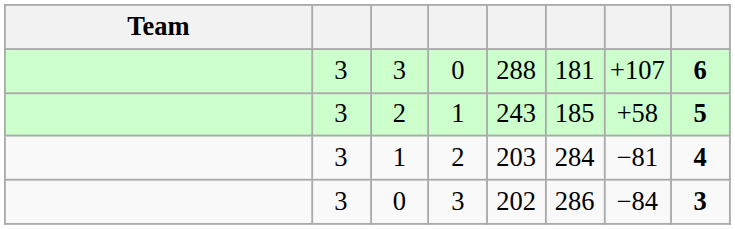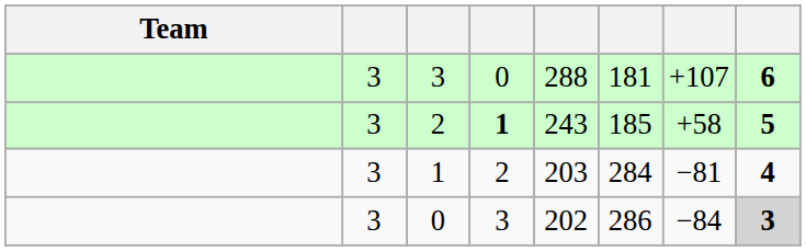row 3 | column 4: normal -> bold
row 5 | column 8: no background -> lightgrey background
